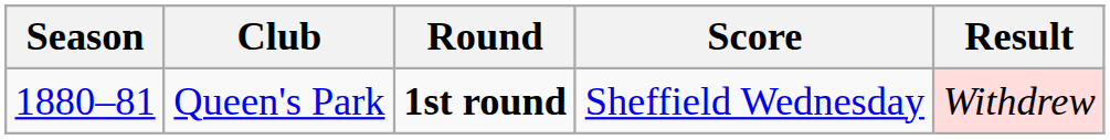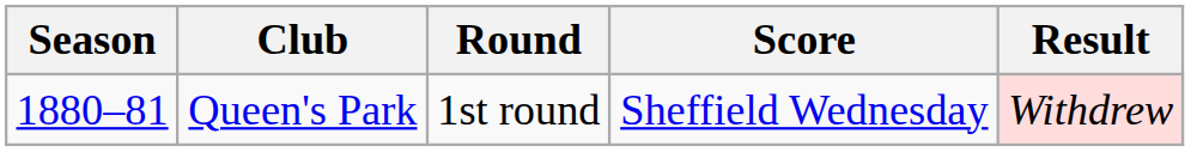Queen's Park | Round: bold -> normal
